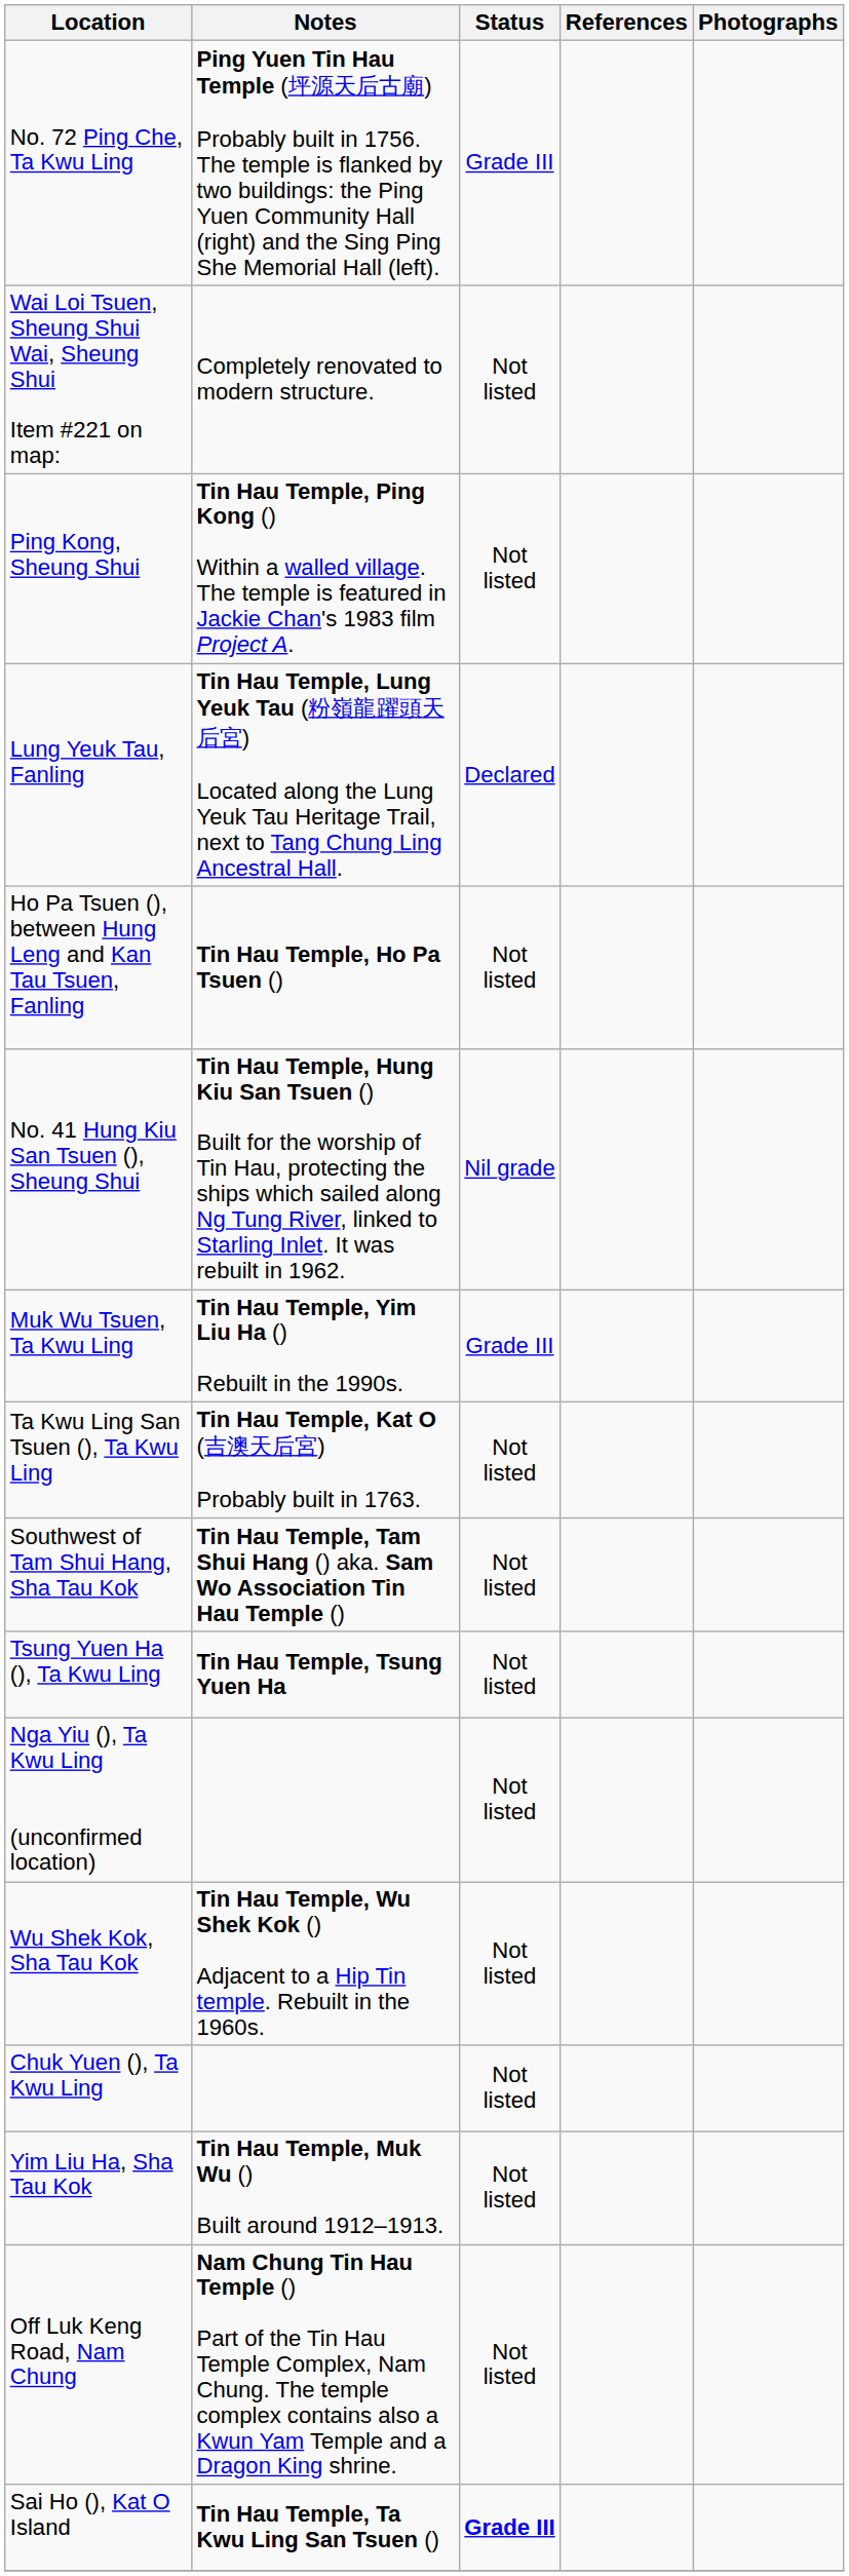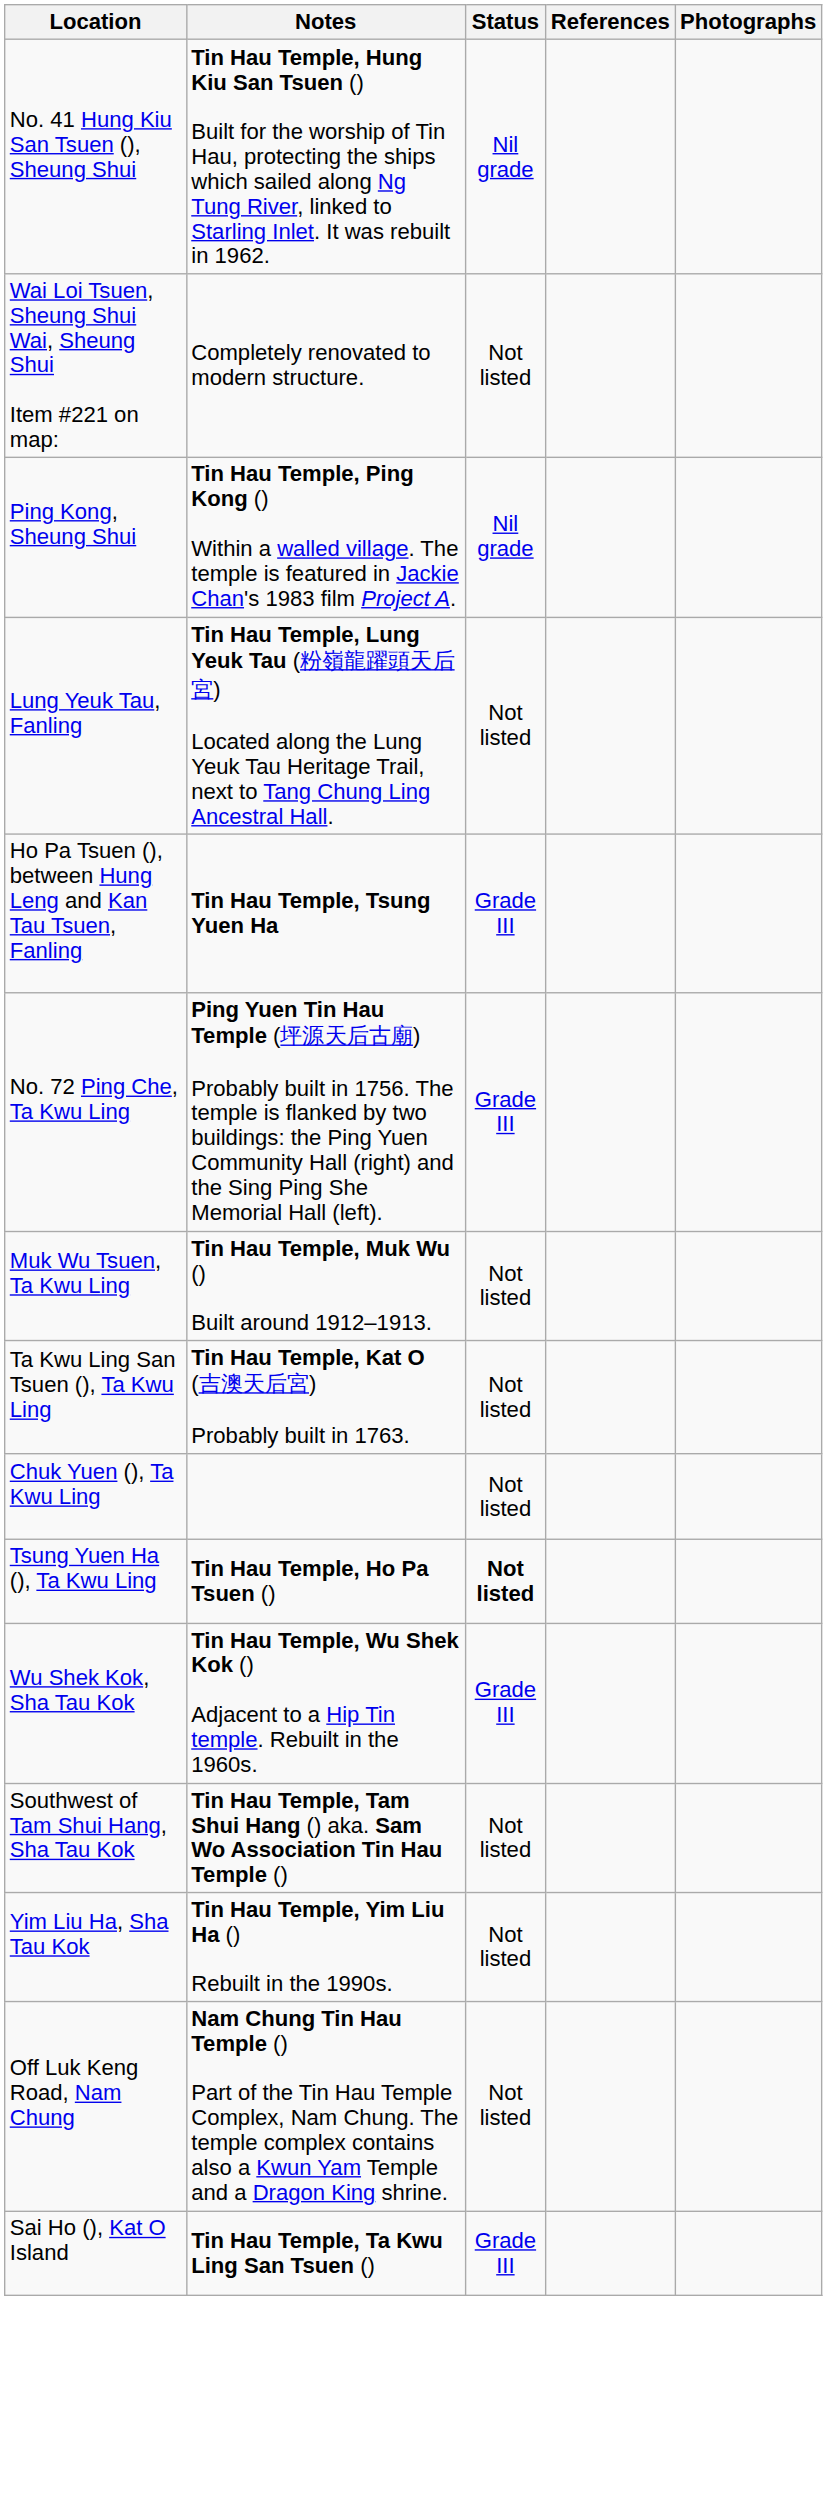rows swapped: No. 41 Hung Kiu San Tsuen (), Sheung Shui <-> No. 72 Ping Che, Ta Kwu Ling
Ping Kong, Sheung Shui | Status: Not listed -> Nil grade
Lung Yeuk Tau, Fanling | Status: Declared -> Not listed
Ho Pa Tsuen (), between Hung Leng and Kan Tau Tsuen, Fanling | Notes: Tin Hau Temple, Ho Pa Tsuen () -> Tin Hau Temple, Tsung Yuen Ha
Ho Pa Tsuen (), between Hung Leng and Kan Tau Tsuen, Fanling | Status: Not listed -> Grade III
Muk Wu Tsuen, Ta Kwu Ling | Notes: Tin Hau Temple, Yim Liu Ha () Rebuilt in the 1990s. -> Tin Hau Temple, Muk Wu () Built around 1912–1913.
Muk Wu Tsuen, Ta Kwu Ling | Status: Grade III -> Not listed
rows swapped: Chuk Yuen (), Ta Kwu Ling <-> Southwest of Tam Shui Hang, Sha Tau Kok
Tsung Yuen Ha (), Ta Kwu Ling | Notes: Tin Hau Temple, Tsung Yuen Ha -> Tin Hau Temple, Ho Pa Tsuen ()
Tsung Yuen Ha (), Ta Kwu Ling | Status: normal -> bold
- row: Nga Yiu (), Ta Kwu Ling (unconfirmed location) | Not listed
Wu Shek Kok, Sha Tau Kok | Status: Not listed -> Grade III
Yim Liu Ha, Sha Tau Kok | Notes: Tin Hau Temple, Muk Wu () Built around 1912–1913. -> Tin Hau Temple, Yim Liu Ha () Rebuilt in the 1990s.
Sai Ho (), Kat O Island | Status: bold -> normal
